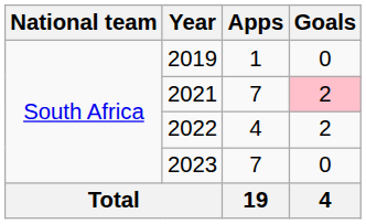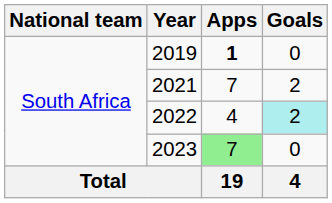2019 | Apps: normal -> bold
2021 | Goals: pink background -> no background
2022 | Goals: no background -> paleturquoise background
2023 | Apps: no background -> lightgreen background
